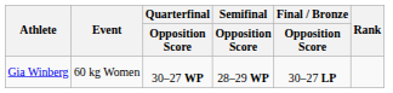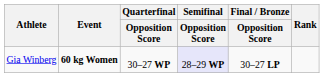Gia Winberg | Event: normal -> bold
Gia Winberg | Semifinal / Opposition Score: no background -> lavender background
